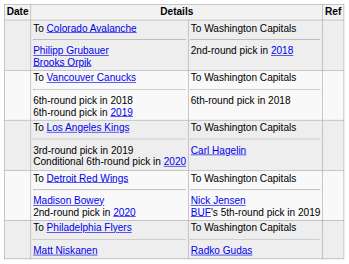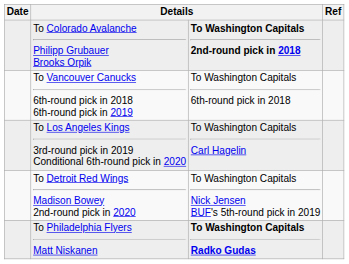To Colorado Avalanche Philipp Grubauer Brooks Orpik | column 3: normal -> bold
To Philadelphia Flyers Matt Niskanen | column 3: normal -> bold
